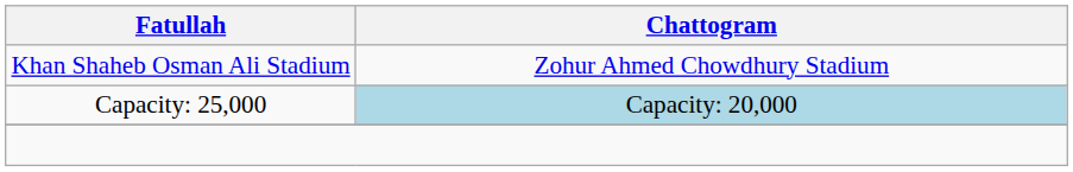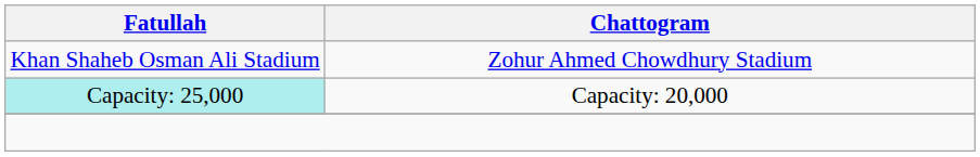Capacity: 25,000 | Fatullah: no background -> paleturquoise background
Capacity: 25,000 | Chattogram: lightblue background -> no background
